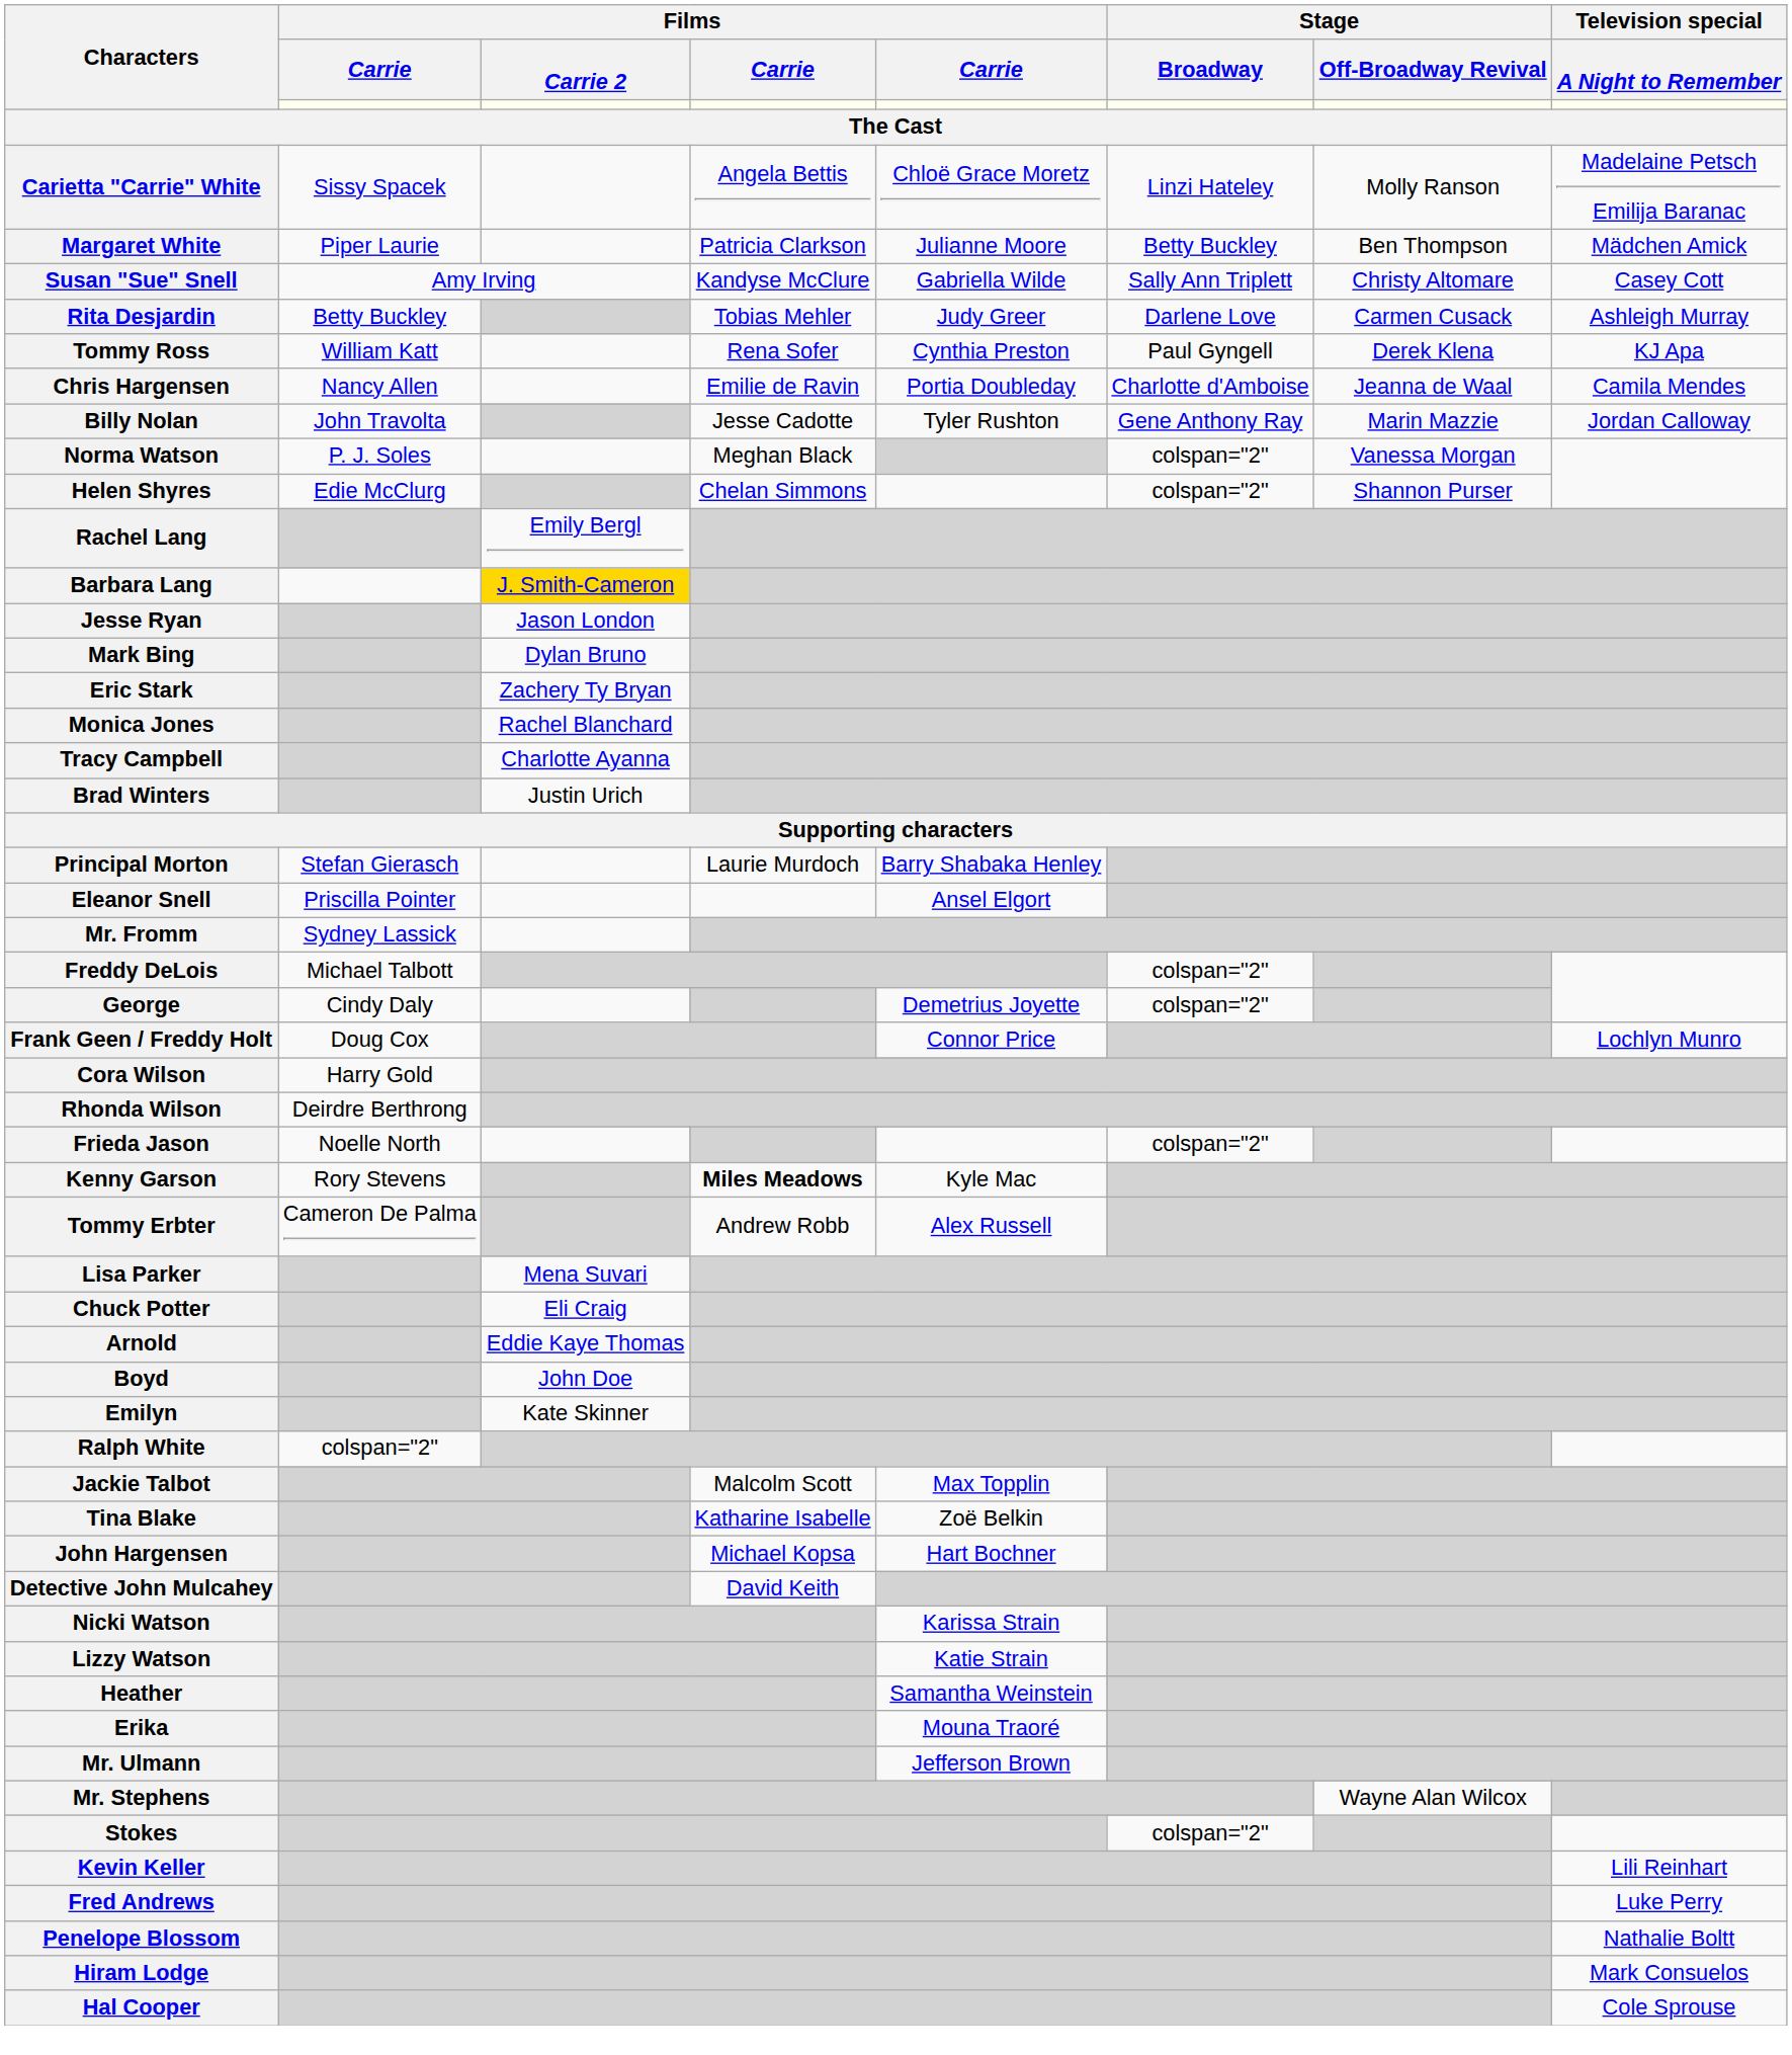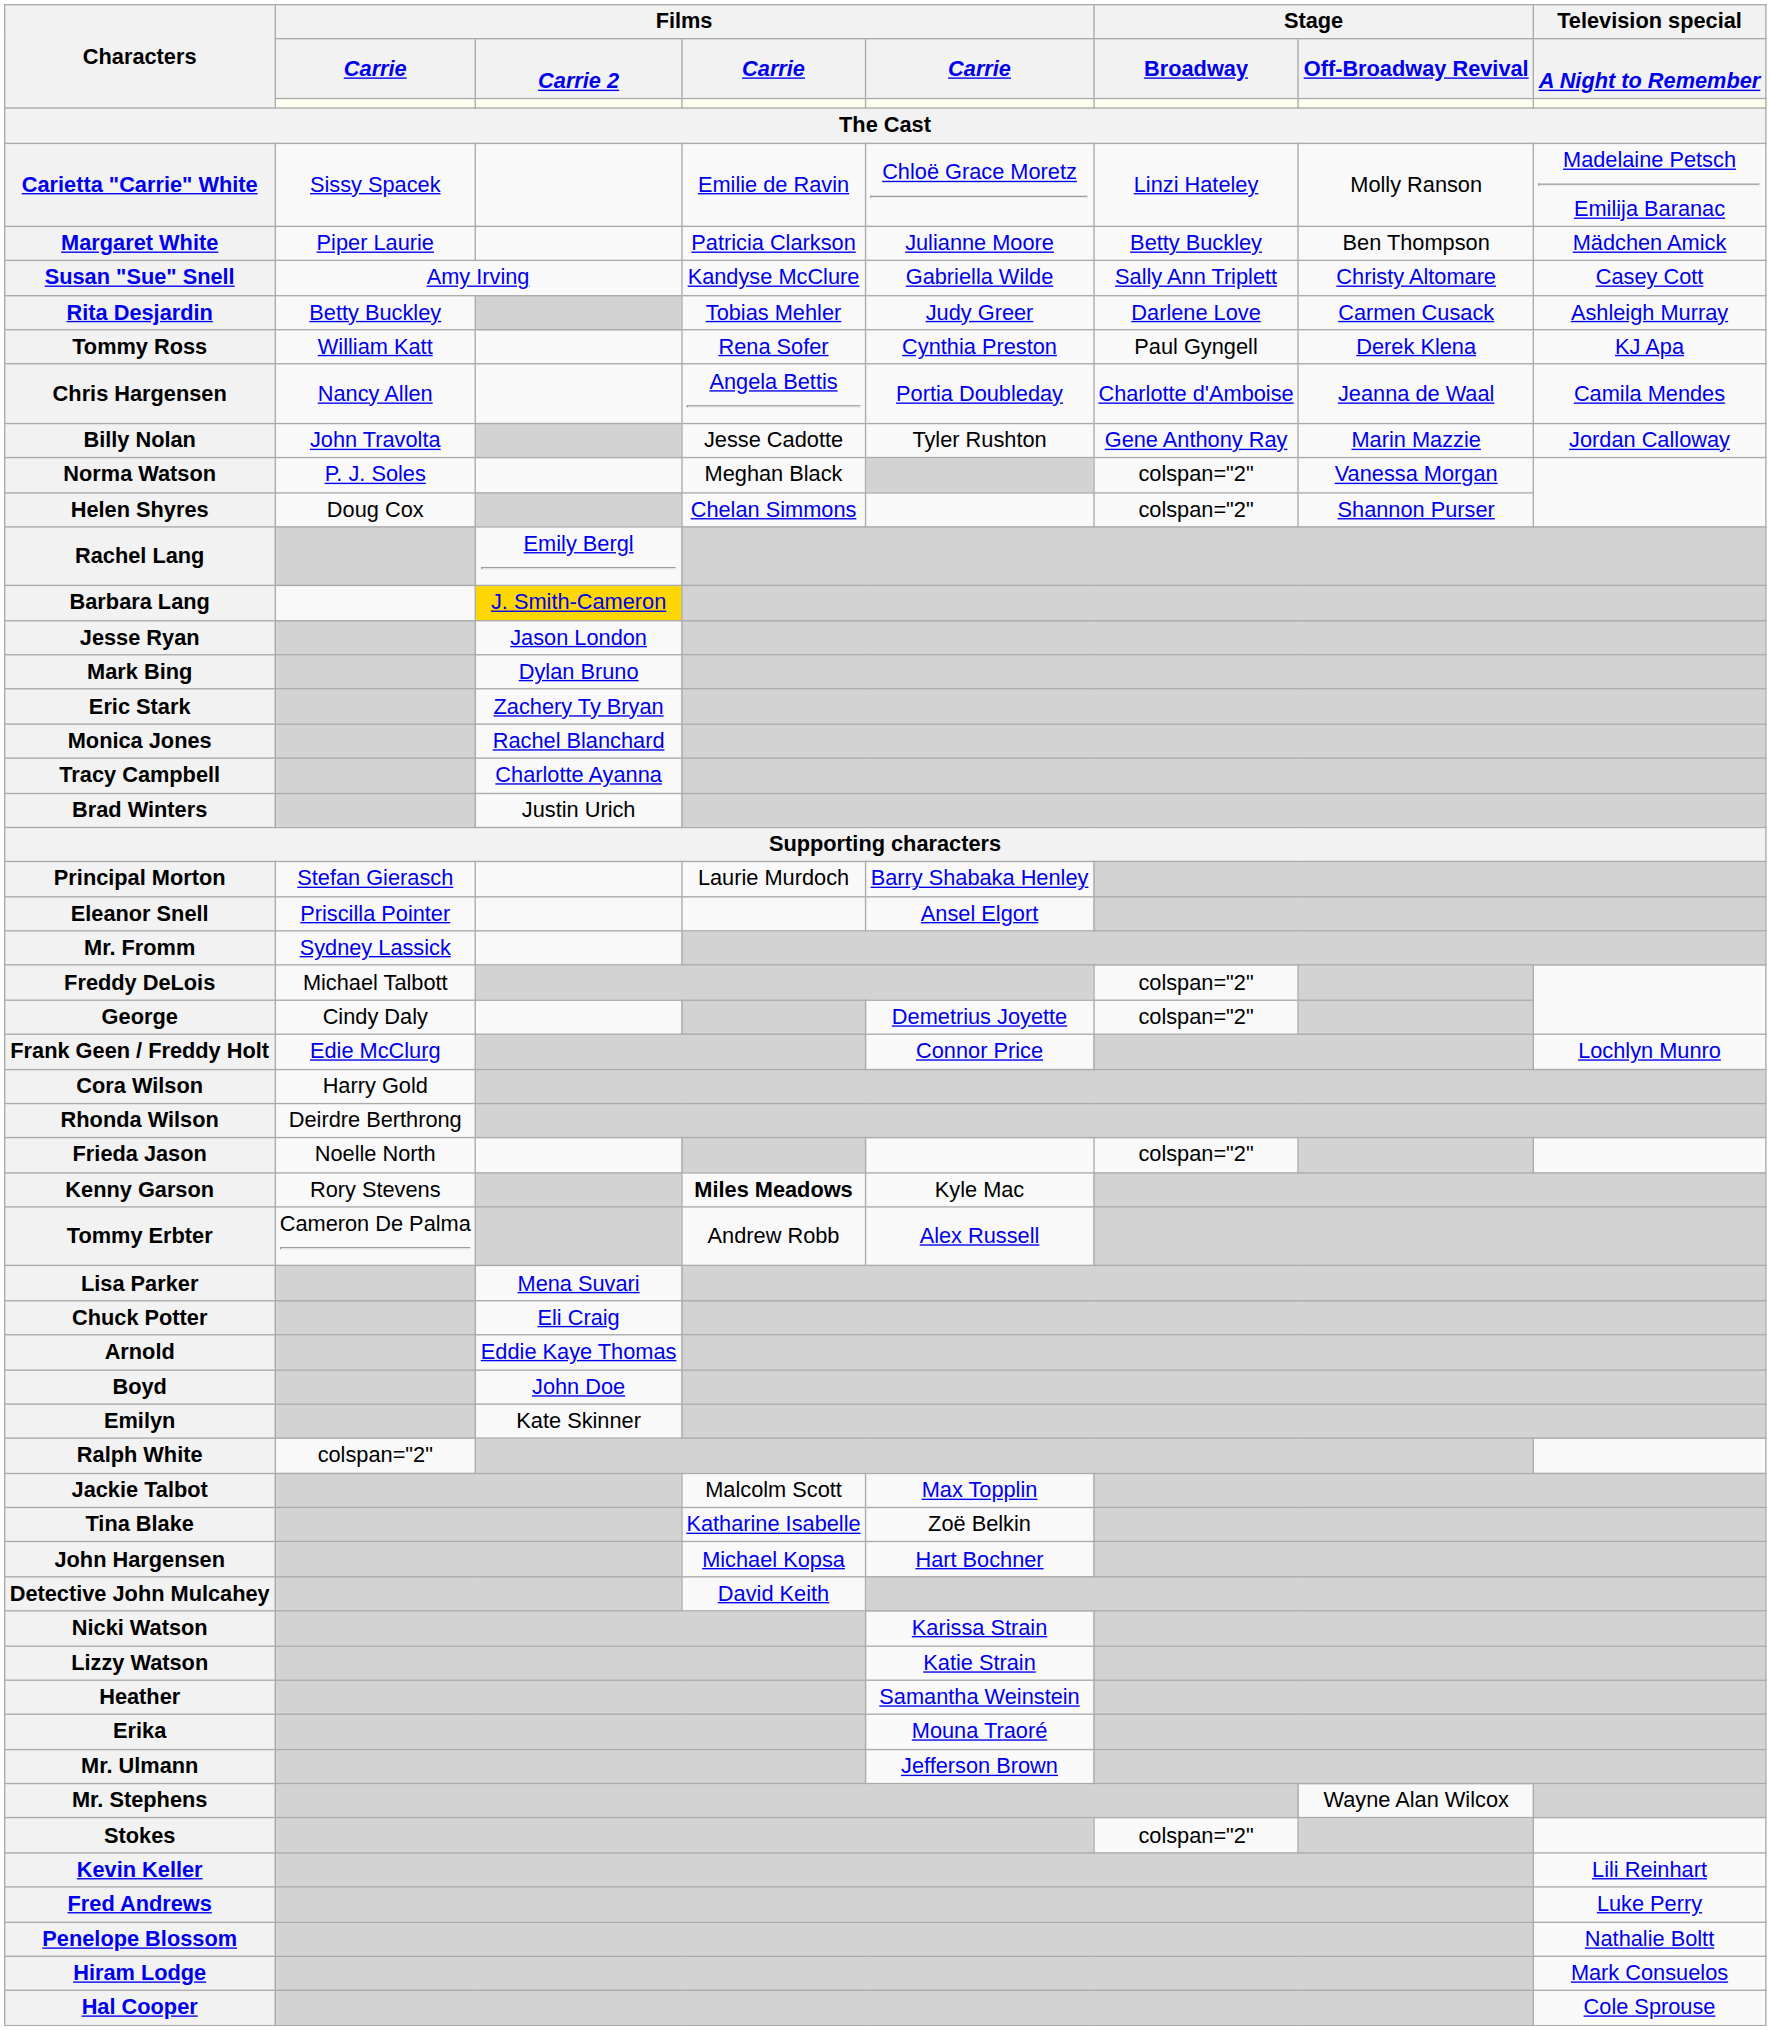Carietta "Carrie" White | column 4: Angela Bettis -> Emilie de Ravin
Chris Hargensen | column 4: Emilie de Ravin -> Angela Bettis
Helen Shyres | column 2: Edie McClurg -> Doug Cox
Frank Geen / Freddy Holt | column 2: Doug Cox -> Edie McClurg
